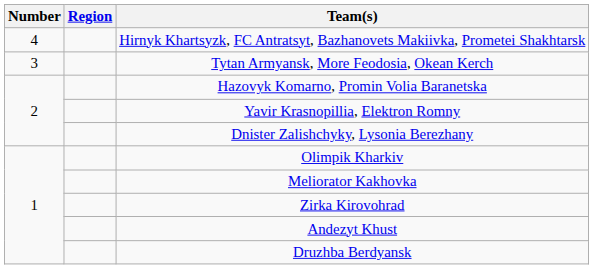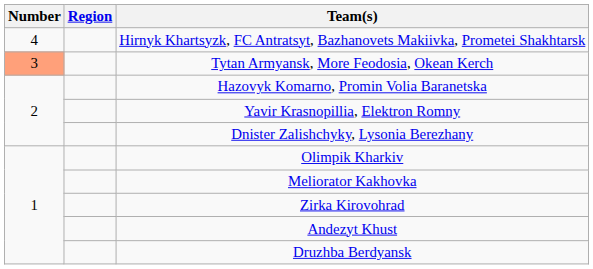Tytan Armyansk, More Feodosia, Okean Kerch | Number: no background -> lightsalmon background
